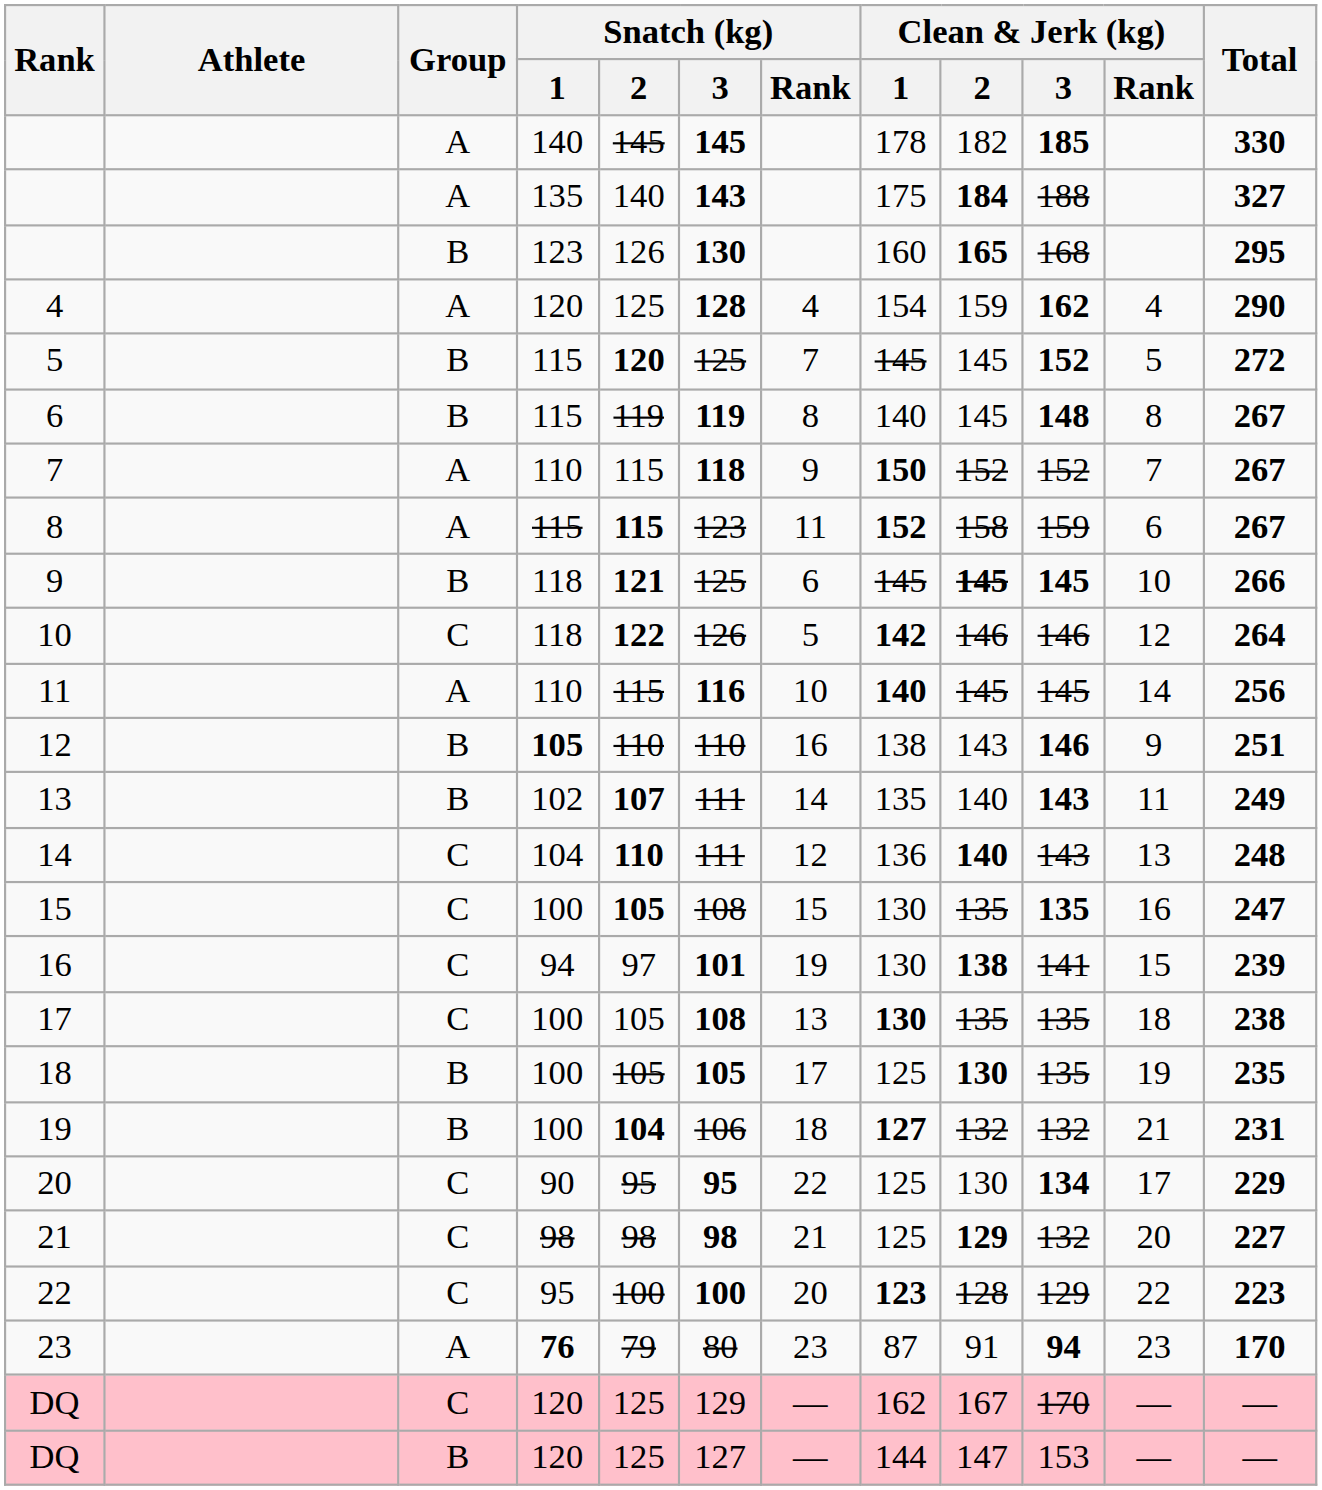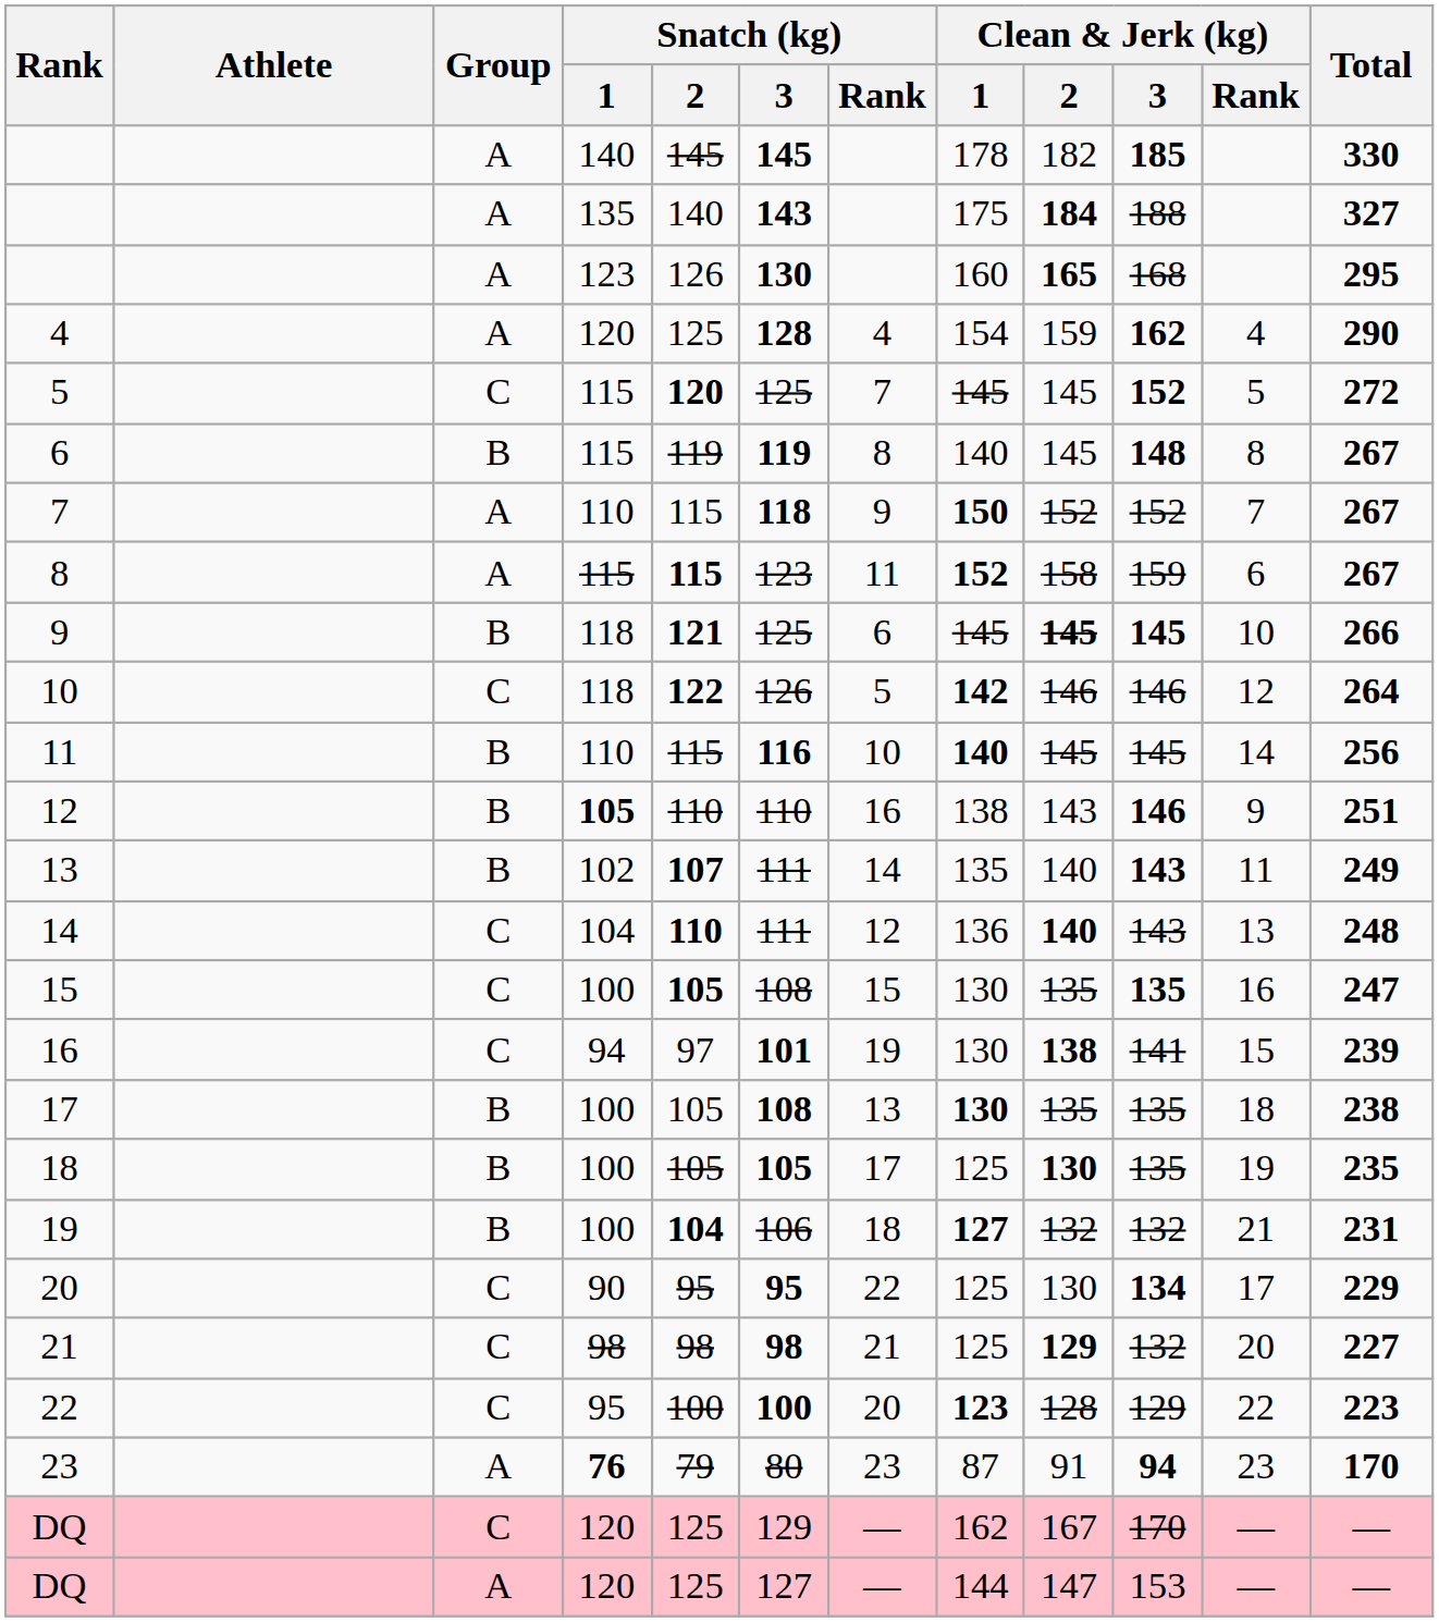row 5 | Group: B -> A
row 7 | Group: B -> C
row 13 | Group: A -> B
row 19 | Group: C -> B
row 27 | Group: B -> A
